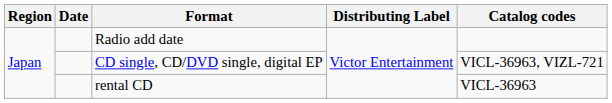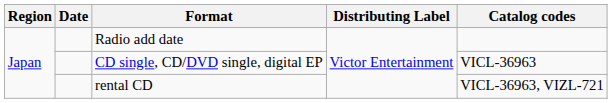CD single, CD/DVD single, digital EP | Catalog codes: VICL-36963, VIZL-721 -> VICL-36963
rental CD | Catalog codes: VICL-36963 -> VICL-36963, VIZL-721
